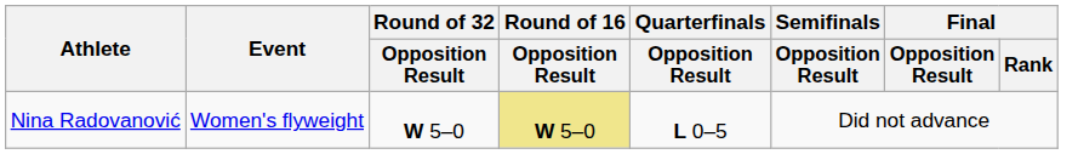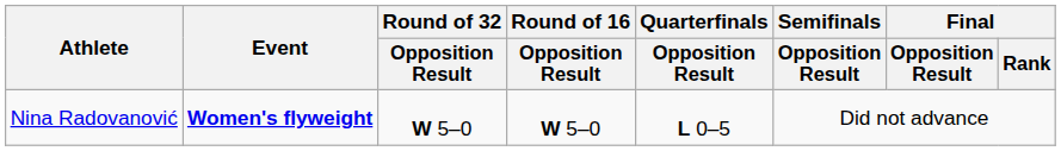Nina Radovanović | Event: normal -> bold
Nina Radovanović | Round of 16 / Opposition Result: khaki background -> no background
